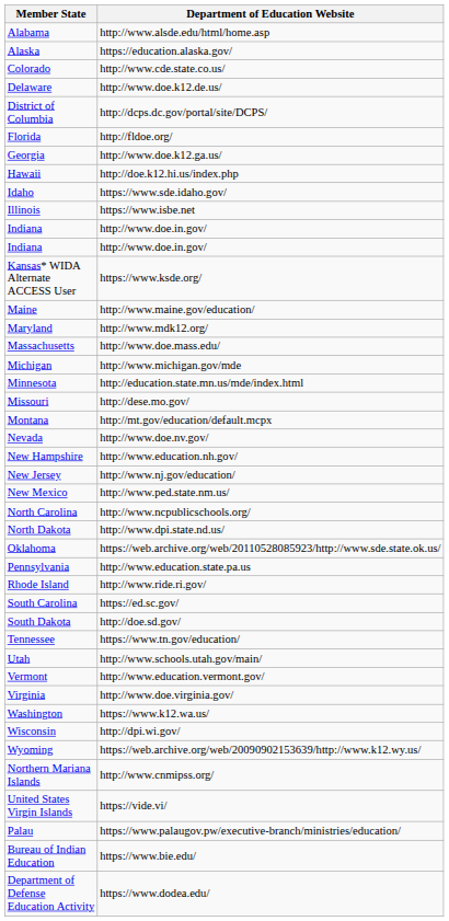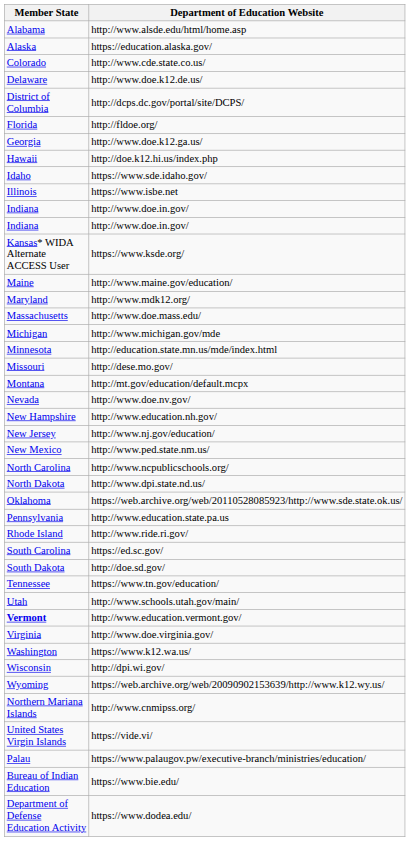row 35 | Member State: normal -> bold
